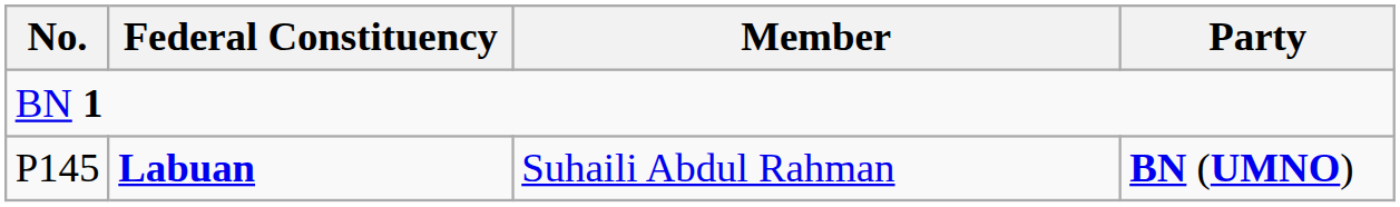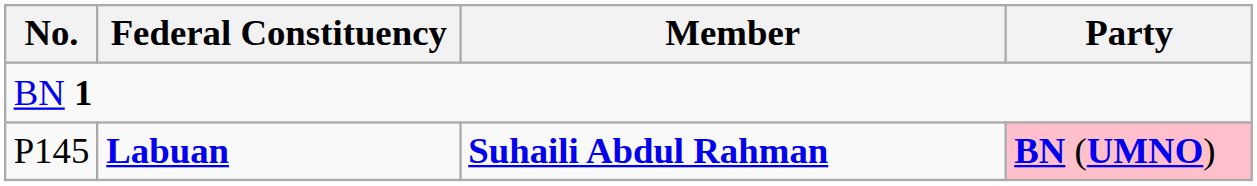P145 | Member: normal -> bold
P145 | Party: no background -> pink background
